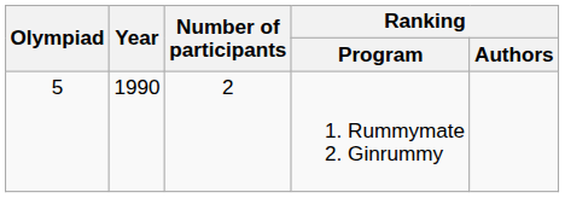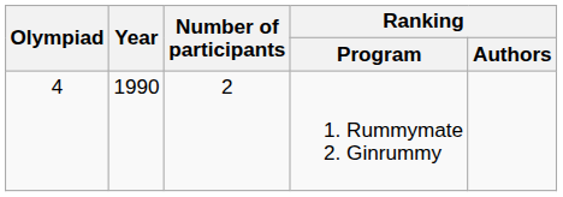Rummymate Ginrummy | Olympiad: 5 -> 4
